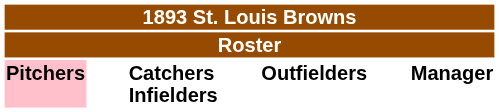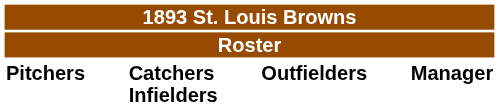Pitchers | column 1: pink background -> no background
